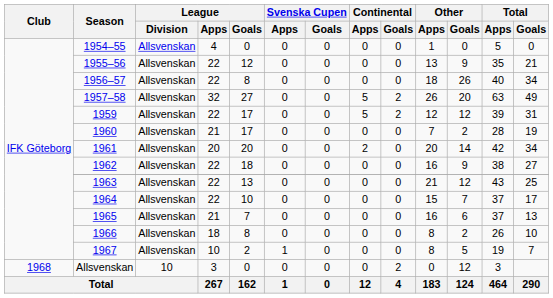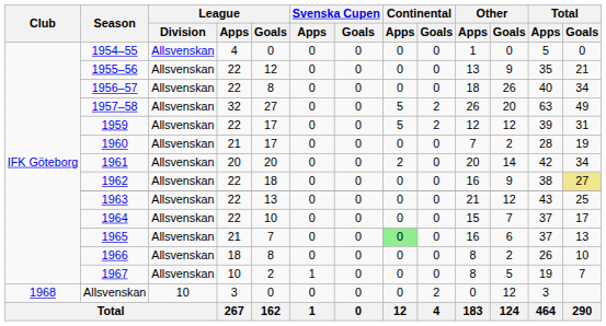1962 | Total / Goals: no background -> khaki background
1965 | Continental / Apps: no background -> lightgreen background
